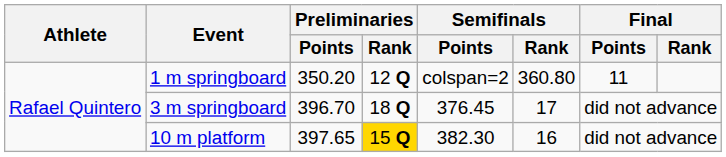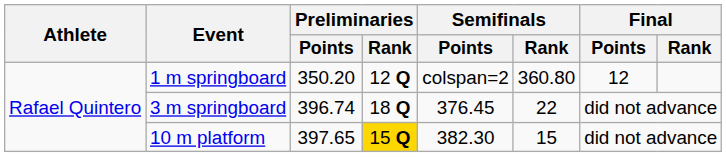1 m springboard | Final / Points: 11 -> 12
3 m springboard | Preliminaries / Points: 396.70 -> 396.74
3 m springboard | Semifinals / Rank: 17 -> 22
10 m platform | Semifinals / Rank: 16 -> 15
